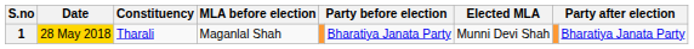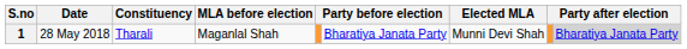1 | Date: gold background -> no background
1 | column 9: no background -> lightgrey background
